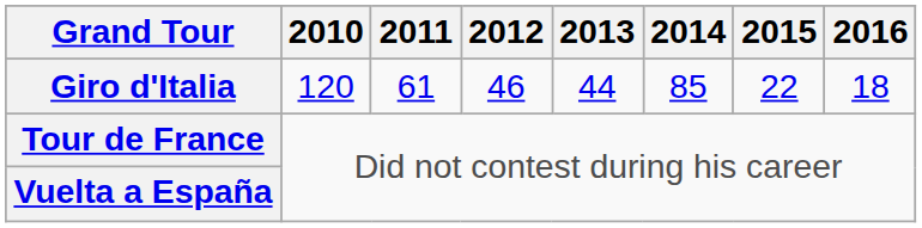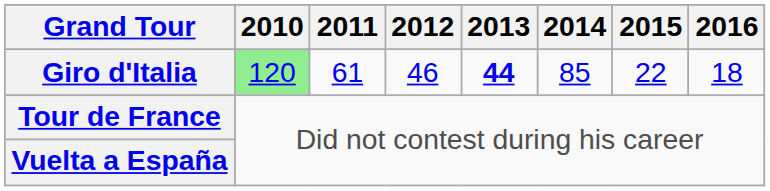Giro d'Italia | 2010: no background -> lightgreen background
Giro d'Italia | 2013: normal -> bold
